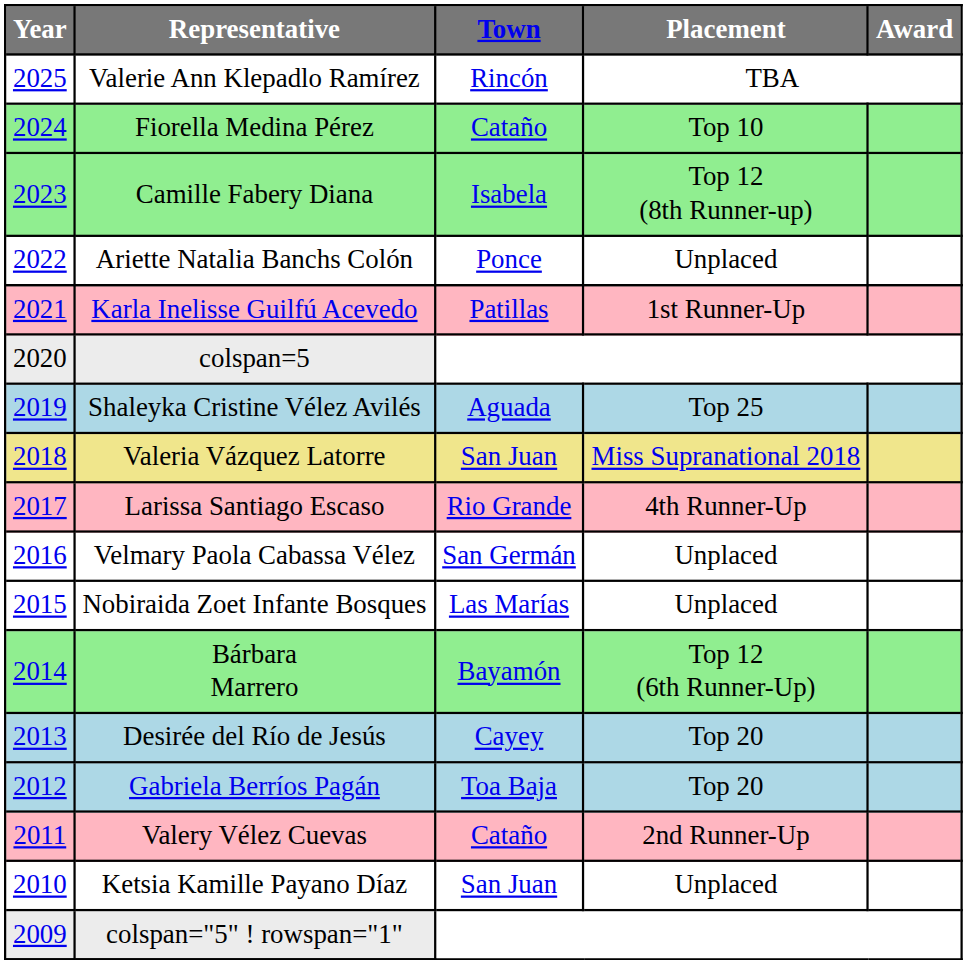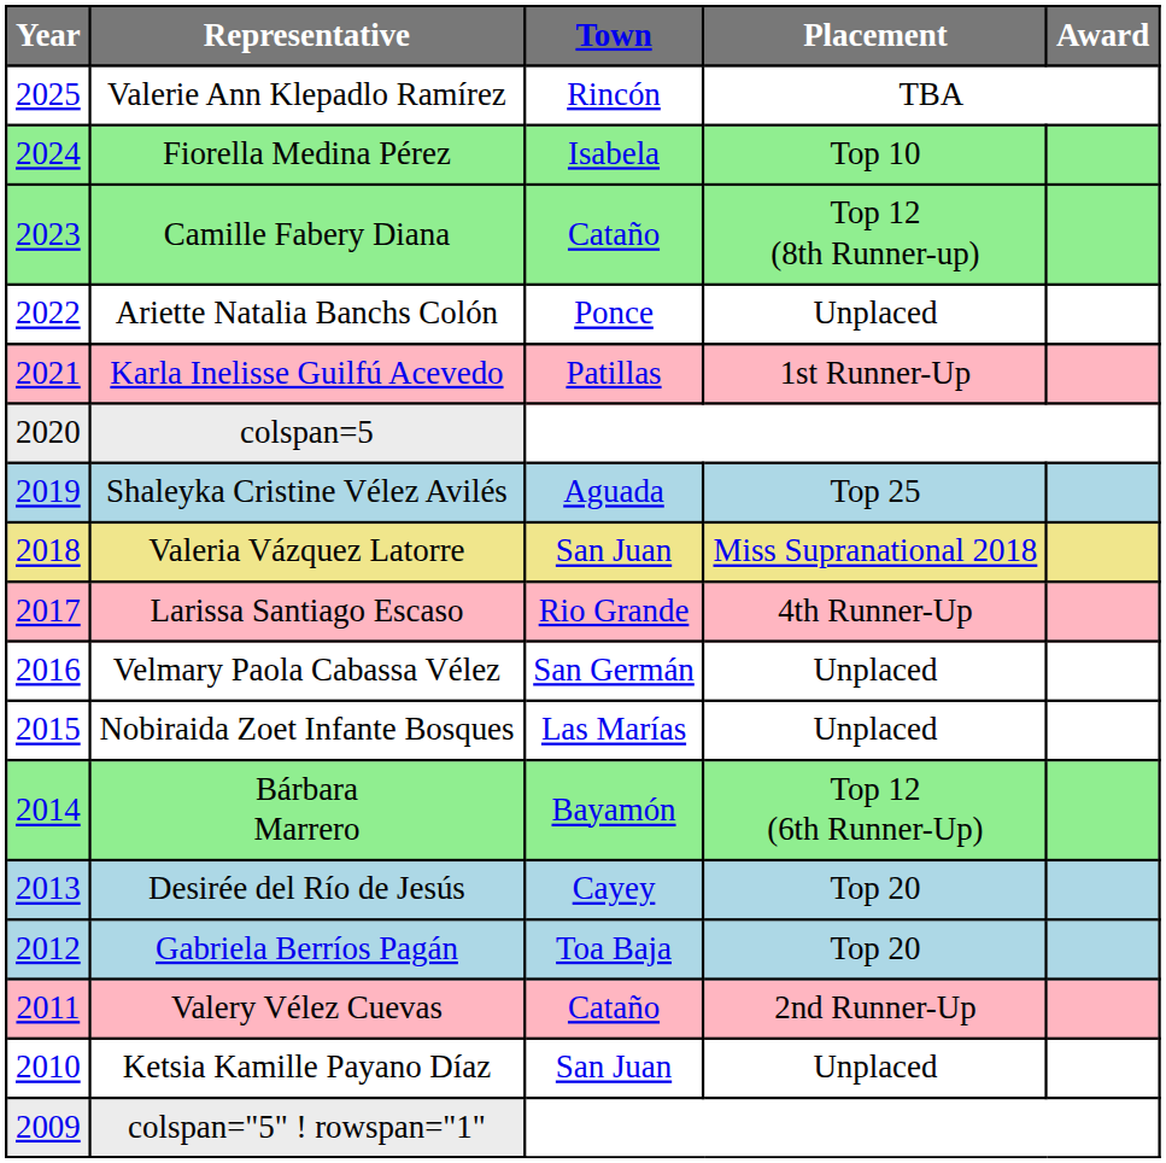Fiorella Medina Pérez | Town: Cataño -> Isabela
Camille Fabery Diana | Town: Isabela -> Cataño
